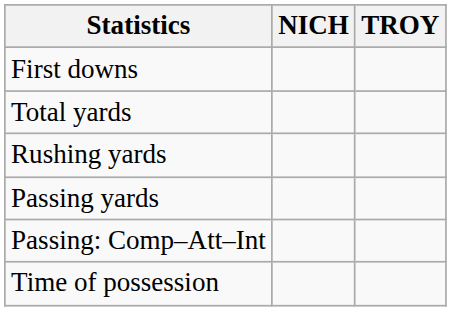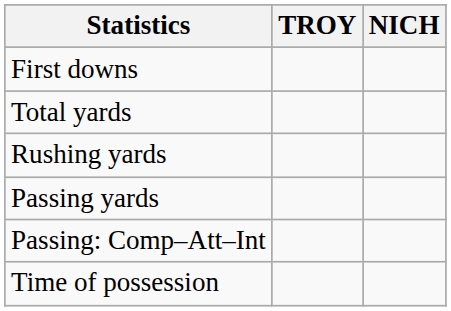columns swapped: NICH <-> TROY
